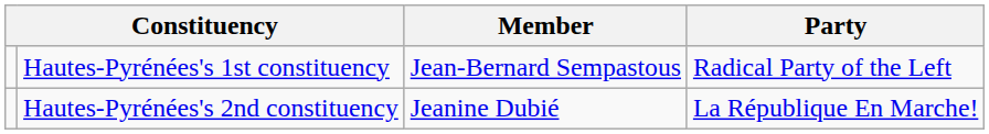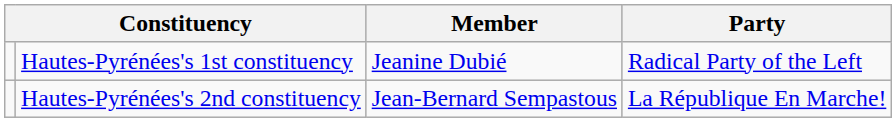Hautes-Pyrénées's 1st constituency | Member: Jean-Bernard Sempastous -> Jeanine Dubié
Hautes-Pyrénées's 2nd constituency | Member: Jeanine Dubié -> Jean-Bernard Sempastous
